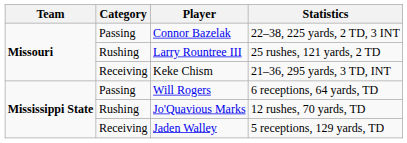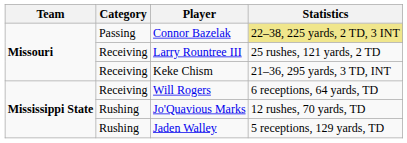Connor Bazelak | Statistics: no background -> khaki background
Larry Rountree III | Category: Rushing -> Receiving
Will Rogers | Category: Passing -> Receiving
Jaden Walley | Category: Receiving -> Rushing
